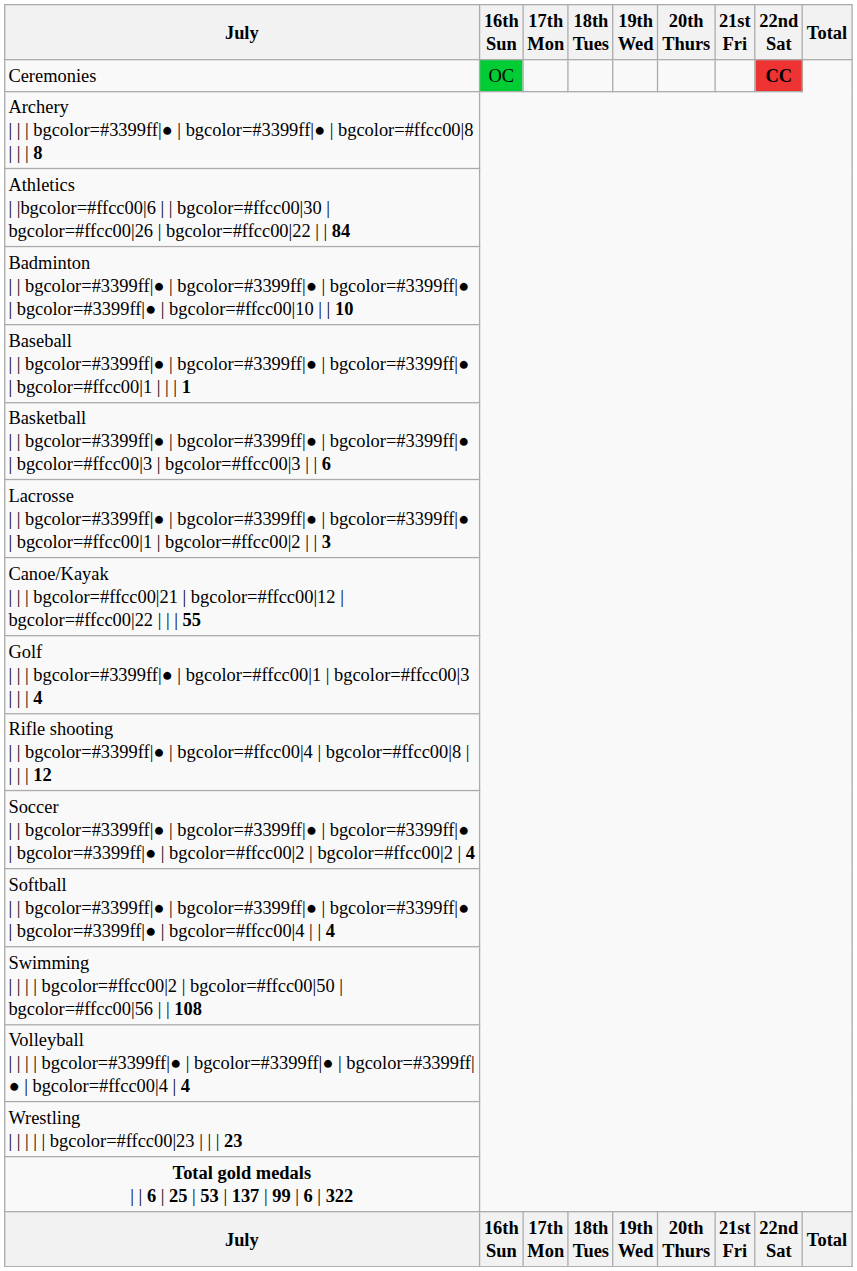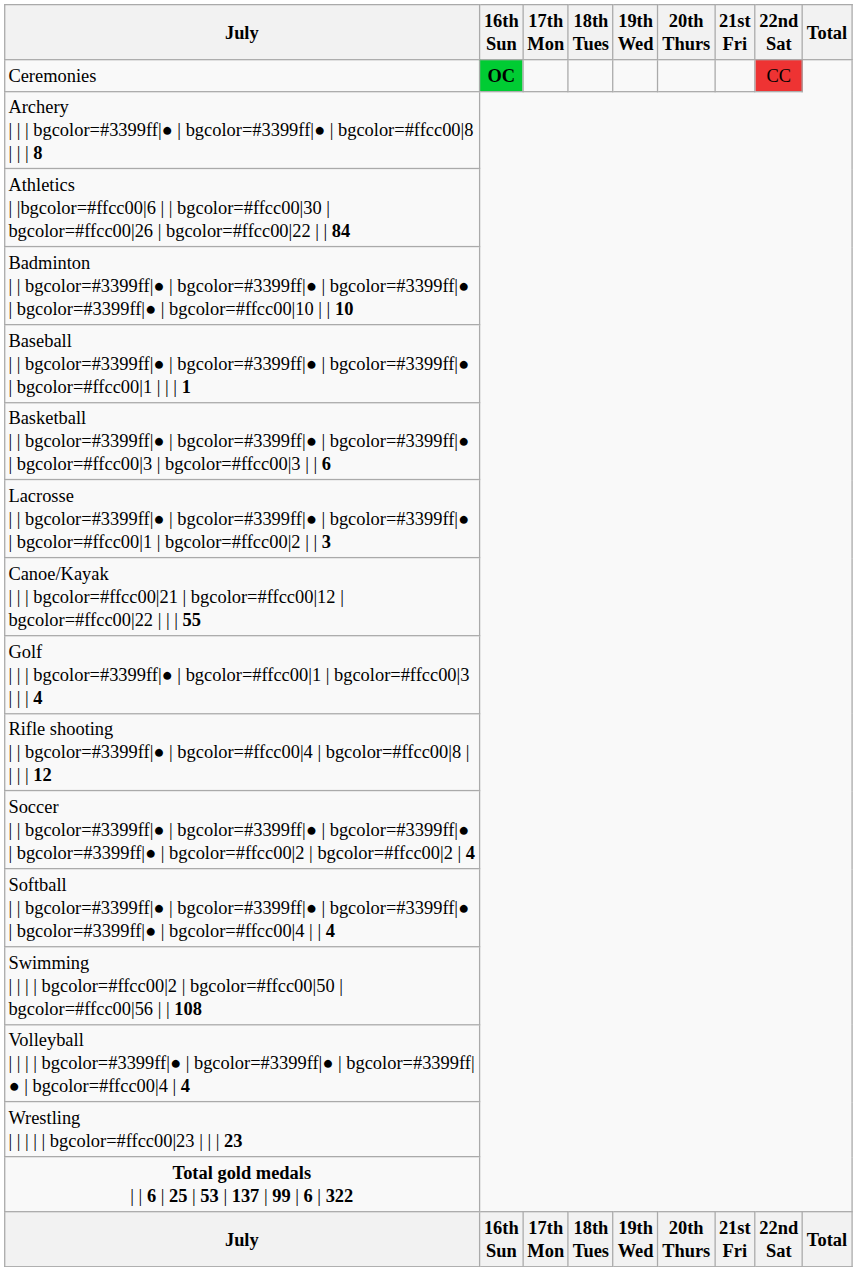Ceremonies | 16th Sun: normal -> bold
Ceremonies | 22nd Sat: bold -> normal
